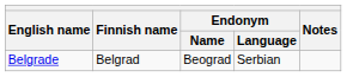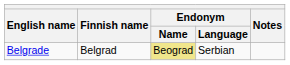Belgrade | Endonym / Name: no background -> khaki background
